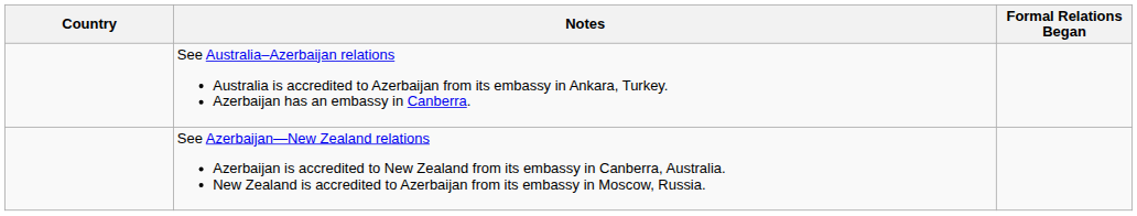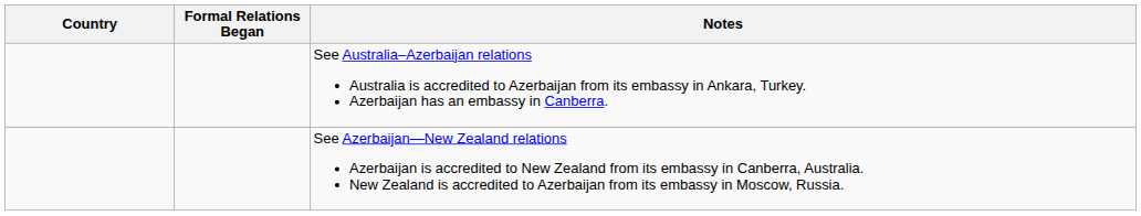columns swapped: Formal Relations Began <-> Notes
